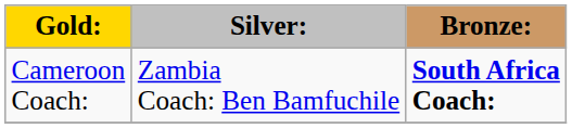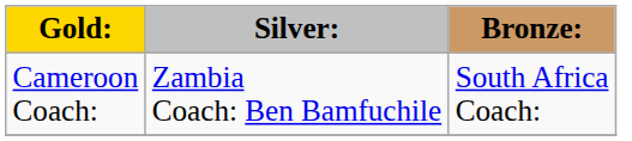Cameroon Coach: | Bronze:: bold -> normal
